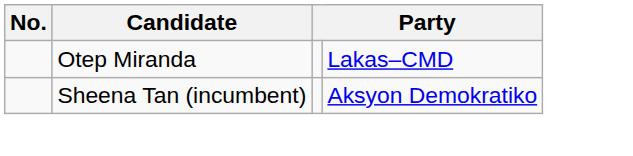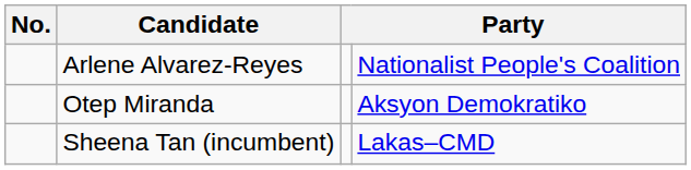+ row: Arlene Alvarez-Reyes | Nationalist People's Coalition
Otep Miranda | column 4: Lakas–CMD -> Aksyon Demokratiko
Sheena Tan (incumbent) | column 4: Aksyon Demokratiko -> Lakas–CMD
